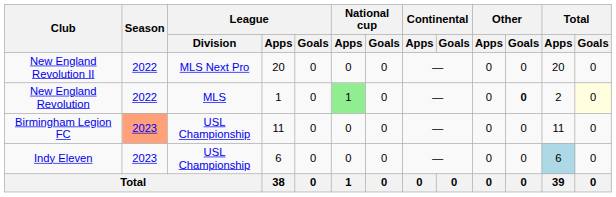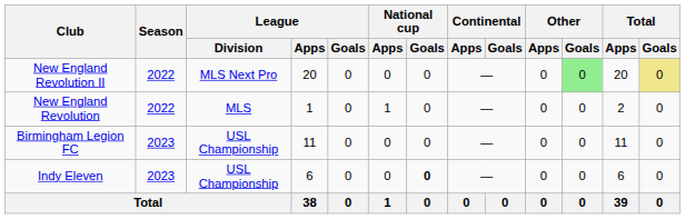New England Revolution II | Other / Goals: no background -> lightgreen background
New England Revolution II | Total / Goals: no background -> khaki background
New England Revolution | National cup / Apps: lightgreen background -> no background
New England Revolution | Other / Goals: bold -> normal
New England Revolution | Total / Goals: lightyellow background -> no background
Birmingham Legion FC | Season: lightsalmon background -> no background
Indy Eleven | National cup / Goals: normal -> bold
Indy Eleven | Total / Apps: lightblue background -> no background
